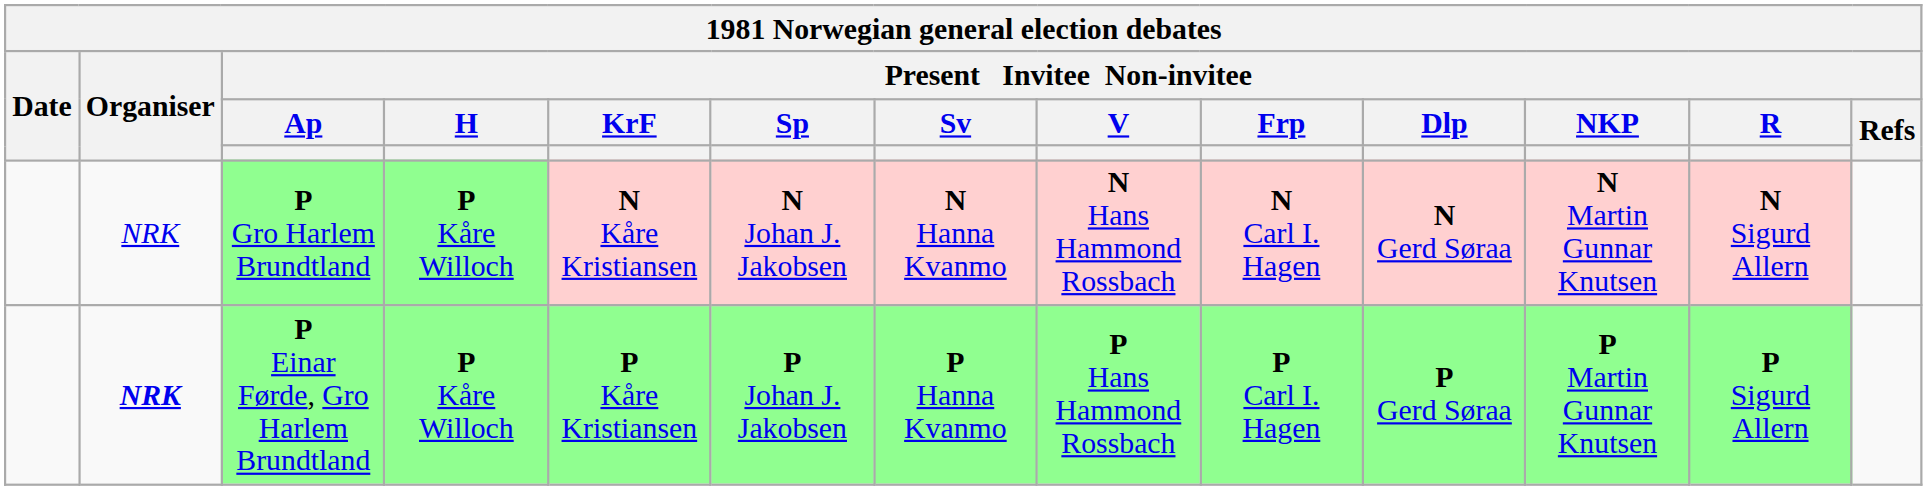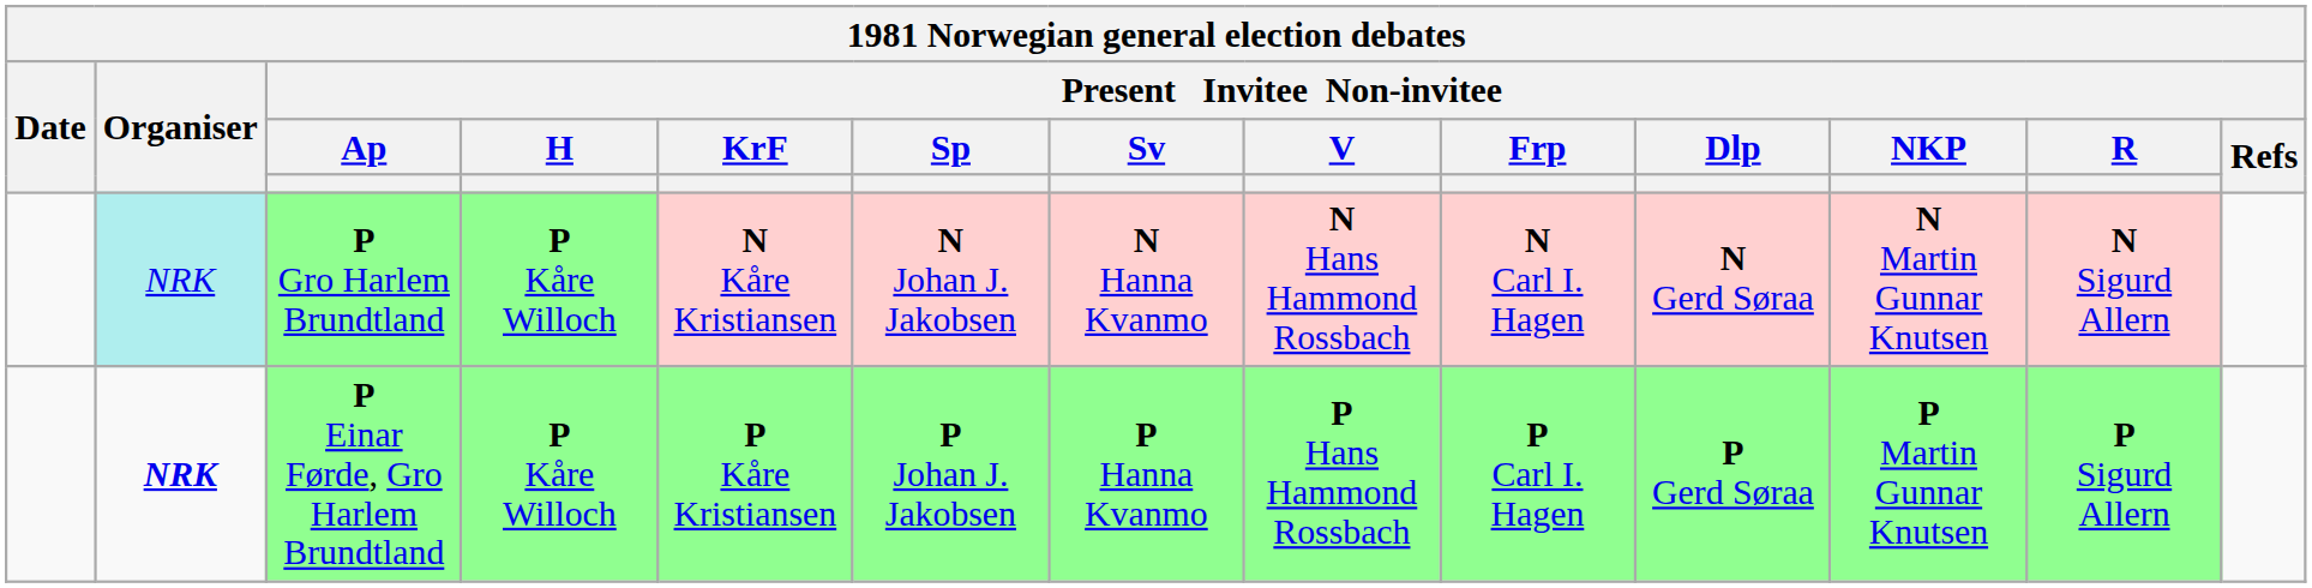P Gro Harlem Brundtland | Organiser: no background -> paleturquoise background
